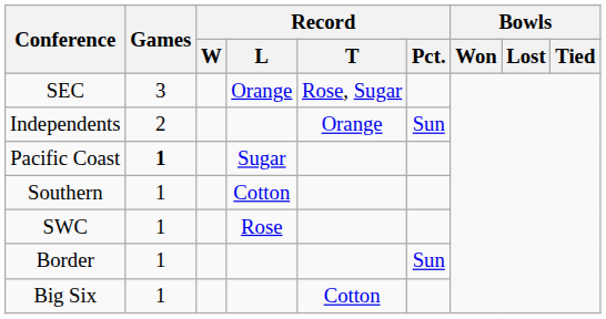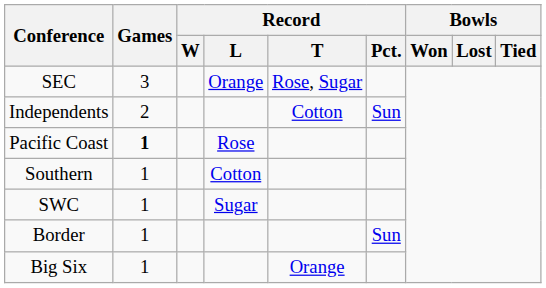Independents | Record / T: Orange -> Cotton
Pacific Coast | Record / L: Sugar -> Rose
SWC | Record / L: Rose -> Sugar
Big Six | Record / T: Cotton -> Orange
